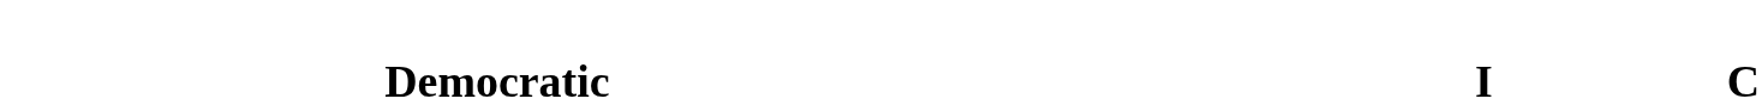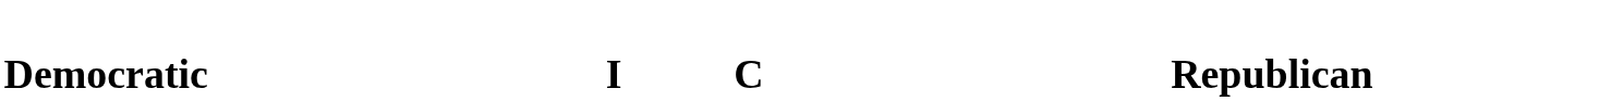+ column: 44 | Republican
